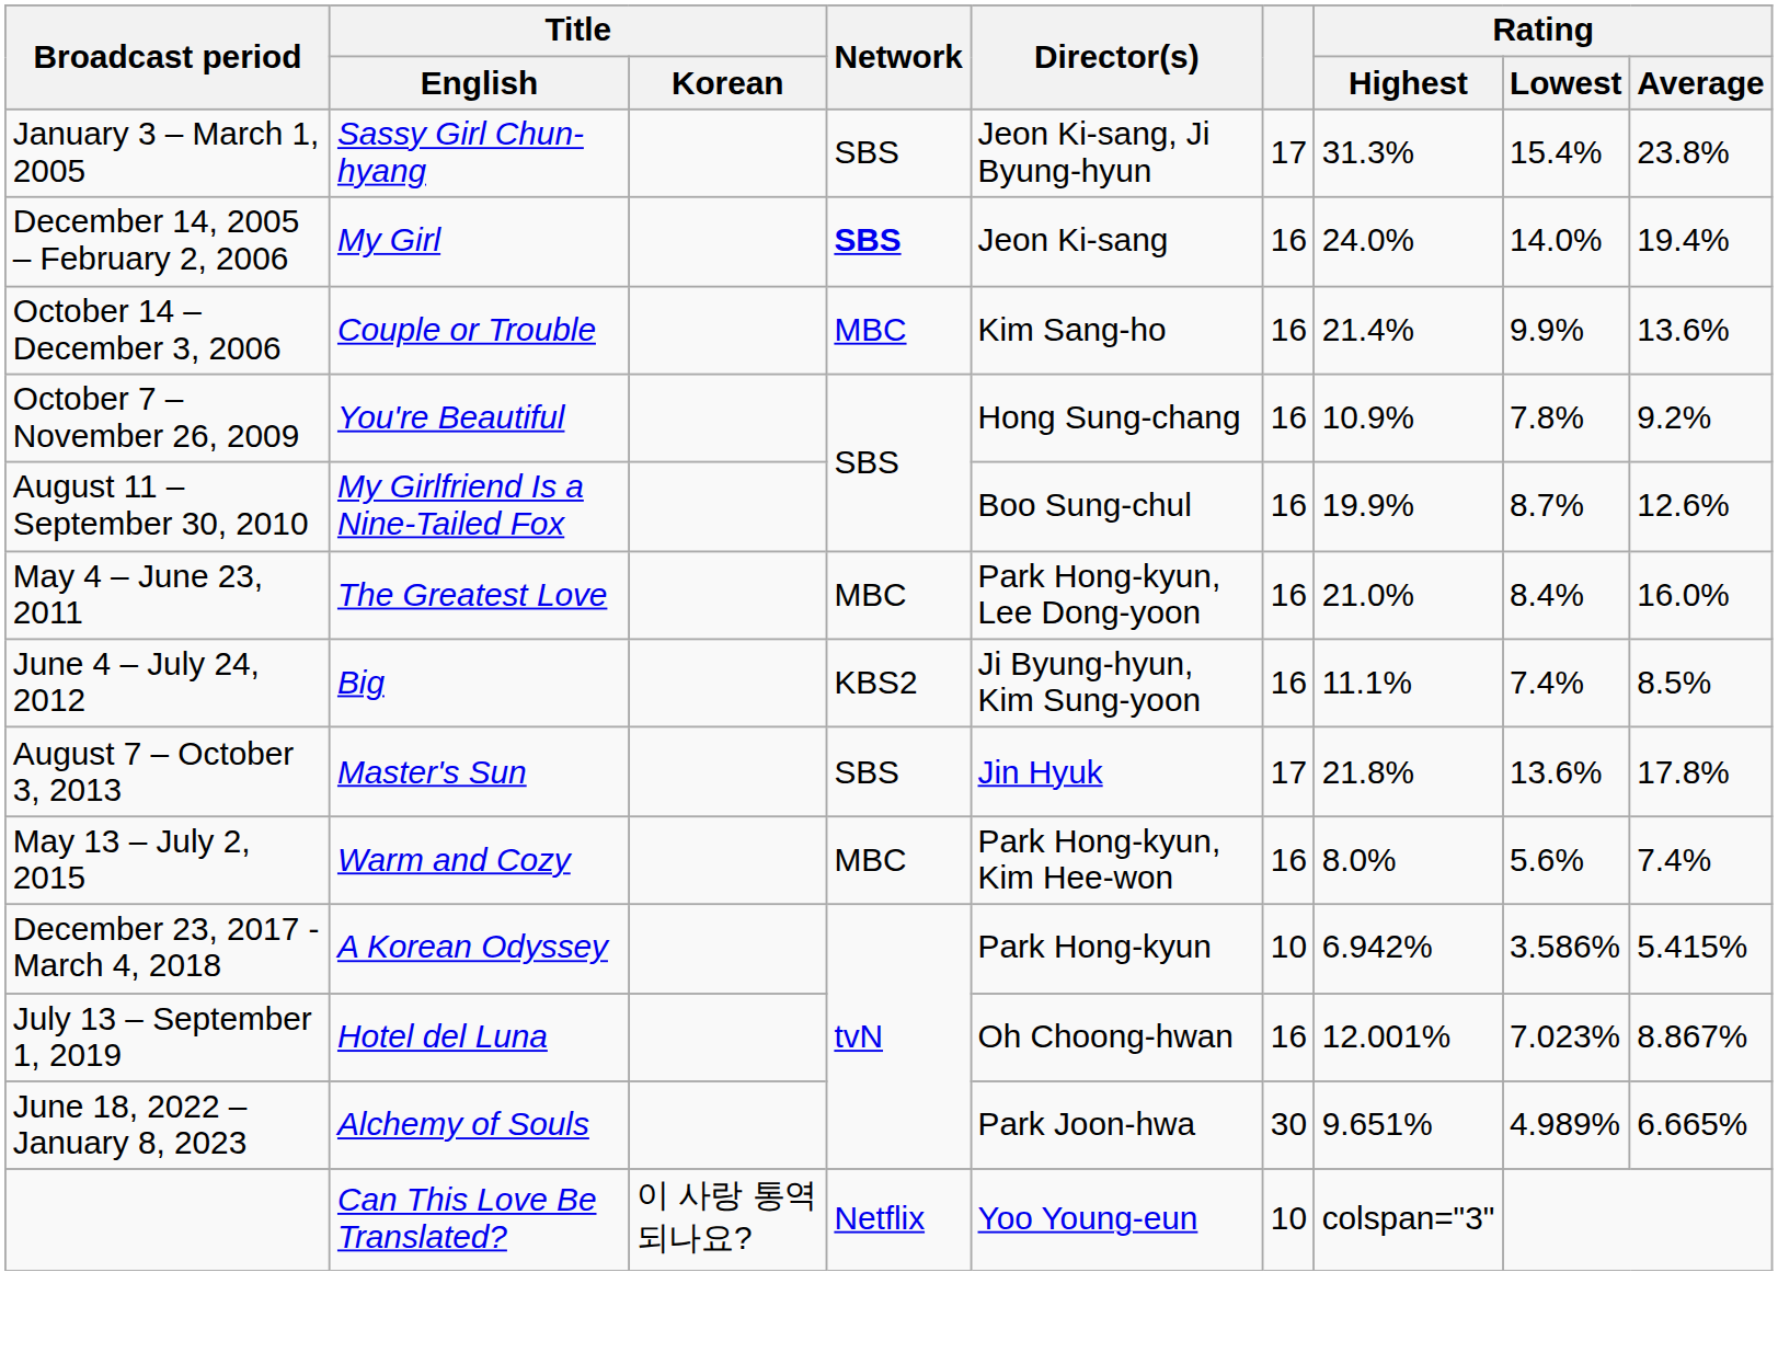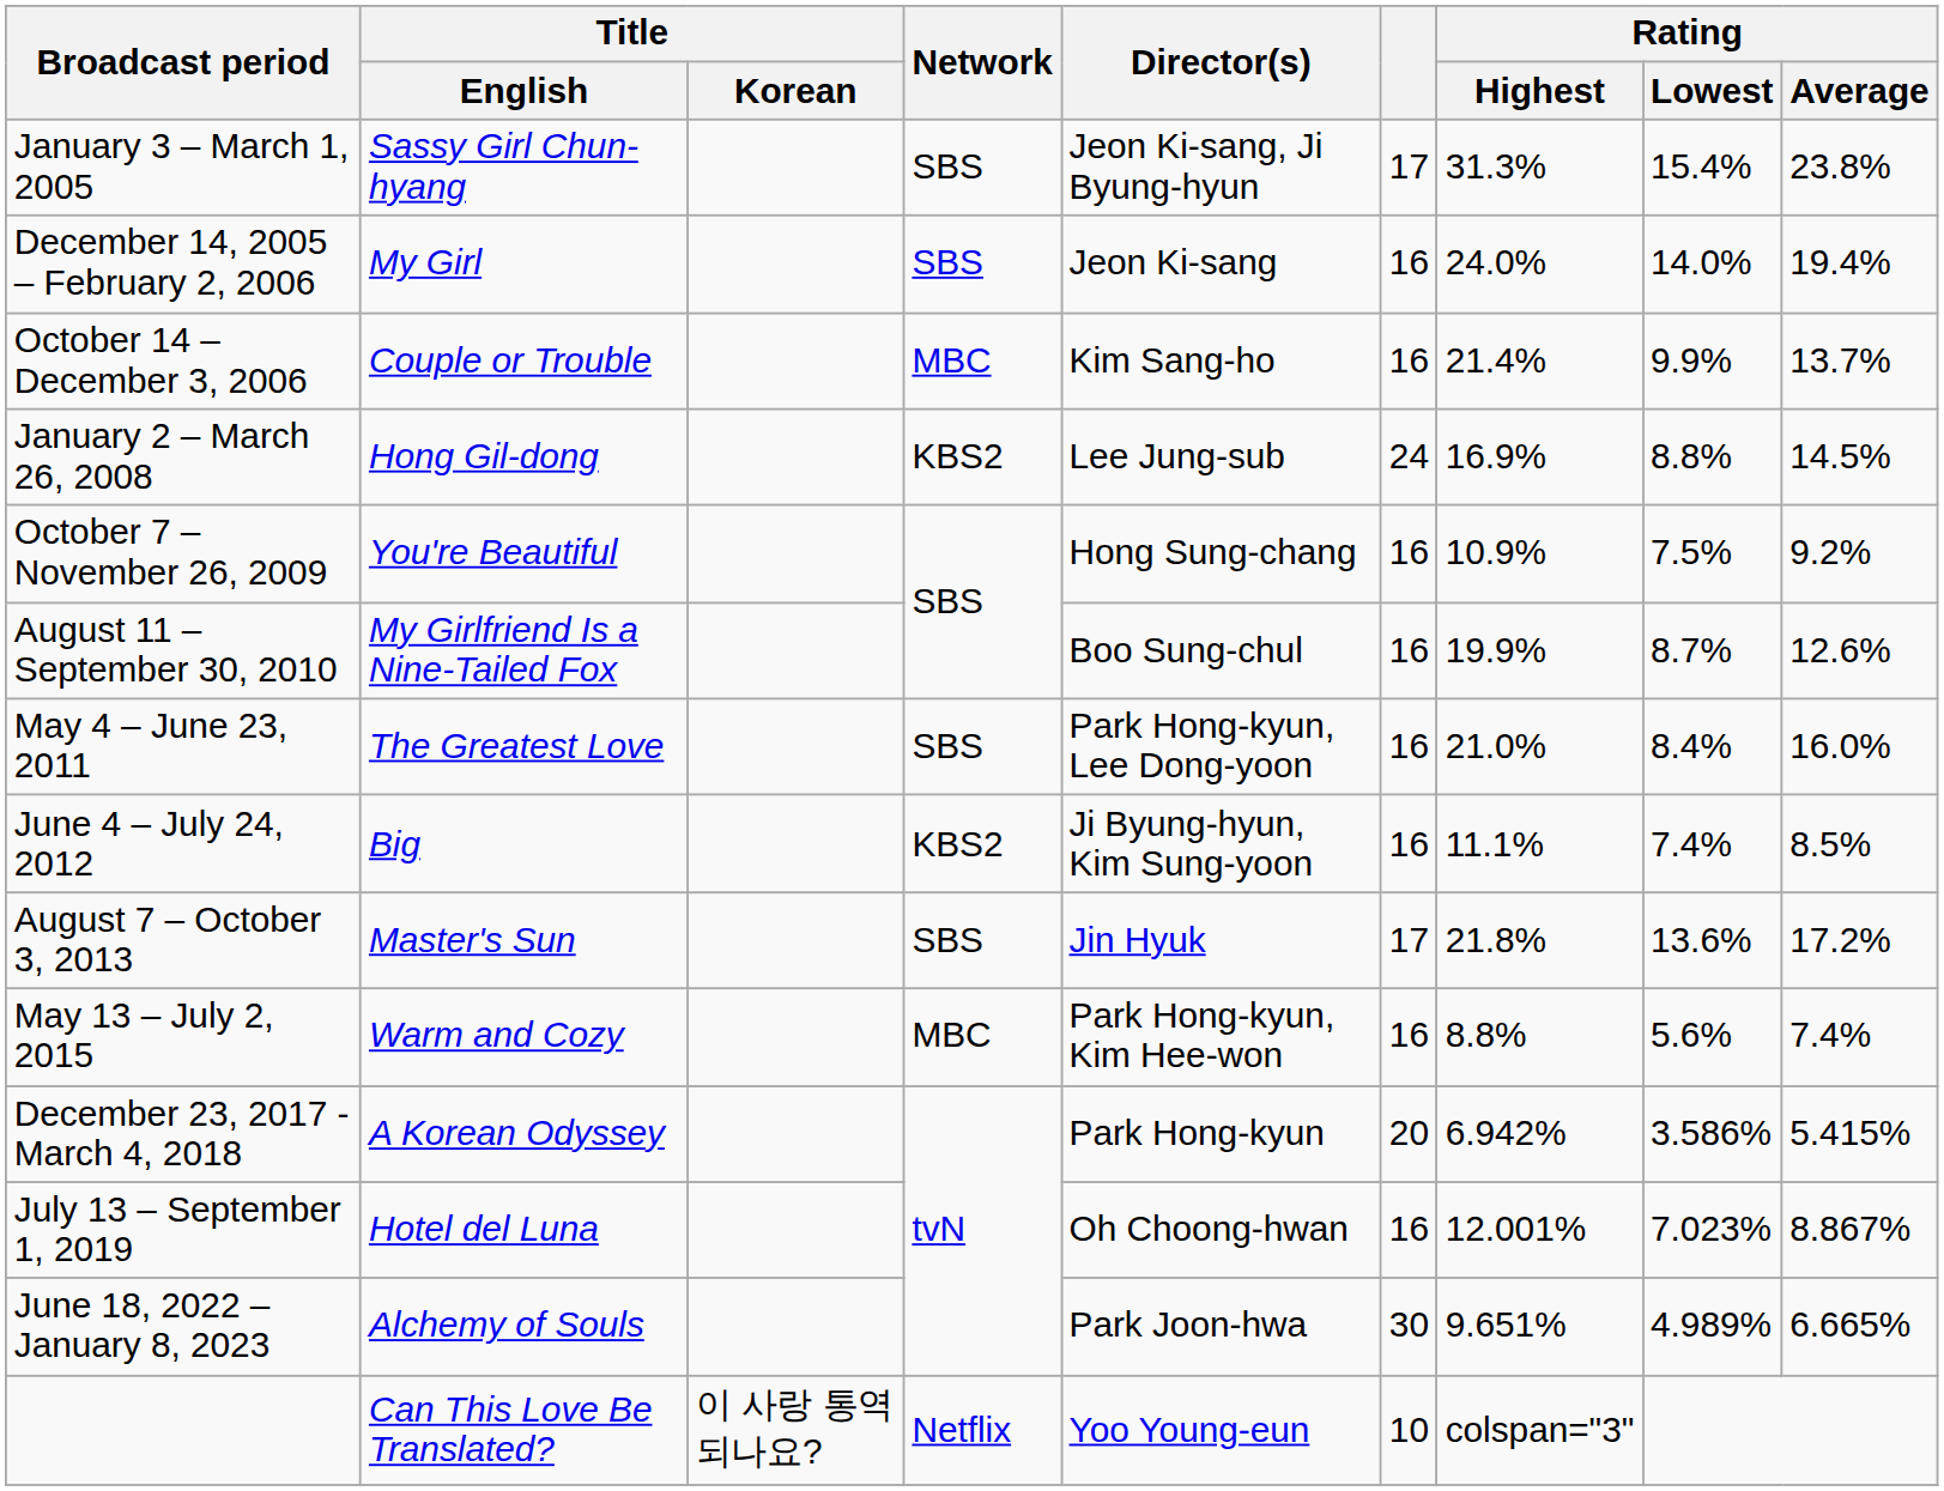December 14, 2005 – February 2, 2006 | Network: bold -> normal
October 14 – December 3, 2006 | Rating / Average: 13.6% -> 13.7%
+ row: January 2 – March 26, 2008 | Hong Gil-dong | KBS2 | Lee Jung-sub | 24 | 16.9% | 8.8% | 14.5%
October 7 – November 26, 2009 | Rating / Lowest: 7.8% -> 7.5%
May 4 – June 23, 2011 | Network: MBC -> SBS
August 7 – October 3, 2013 | Rating / Average: 17.8% -> 17.2%
May 13 – July 2, 2015 | Rating / Highest: 8.0% -> 8.8%
December 23, 2017 - March 4, 2018 | column 6: 10 -> 20
